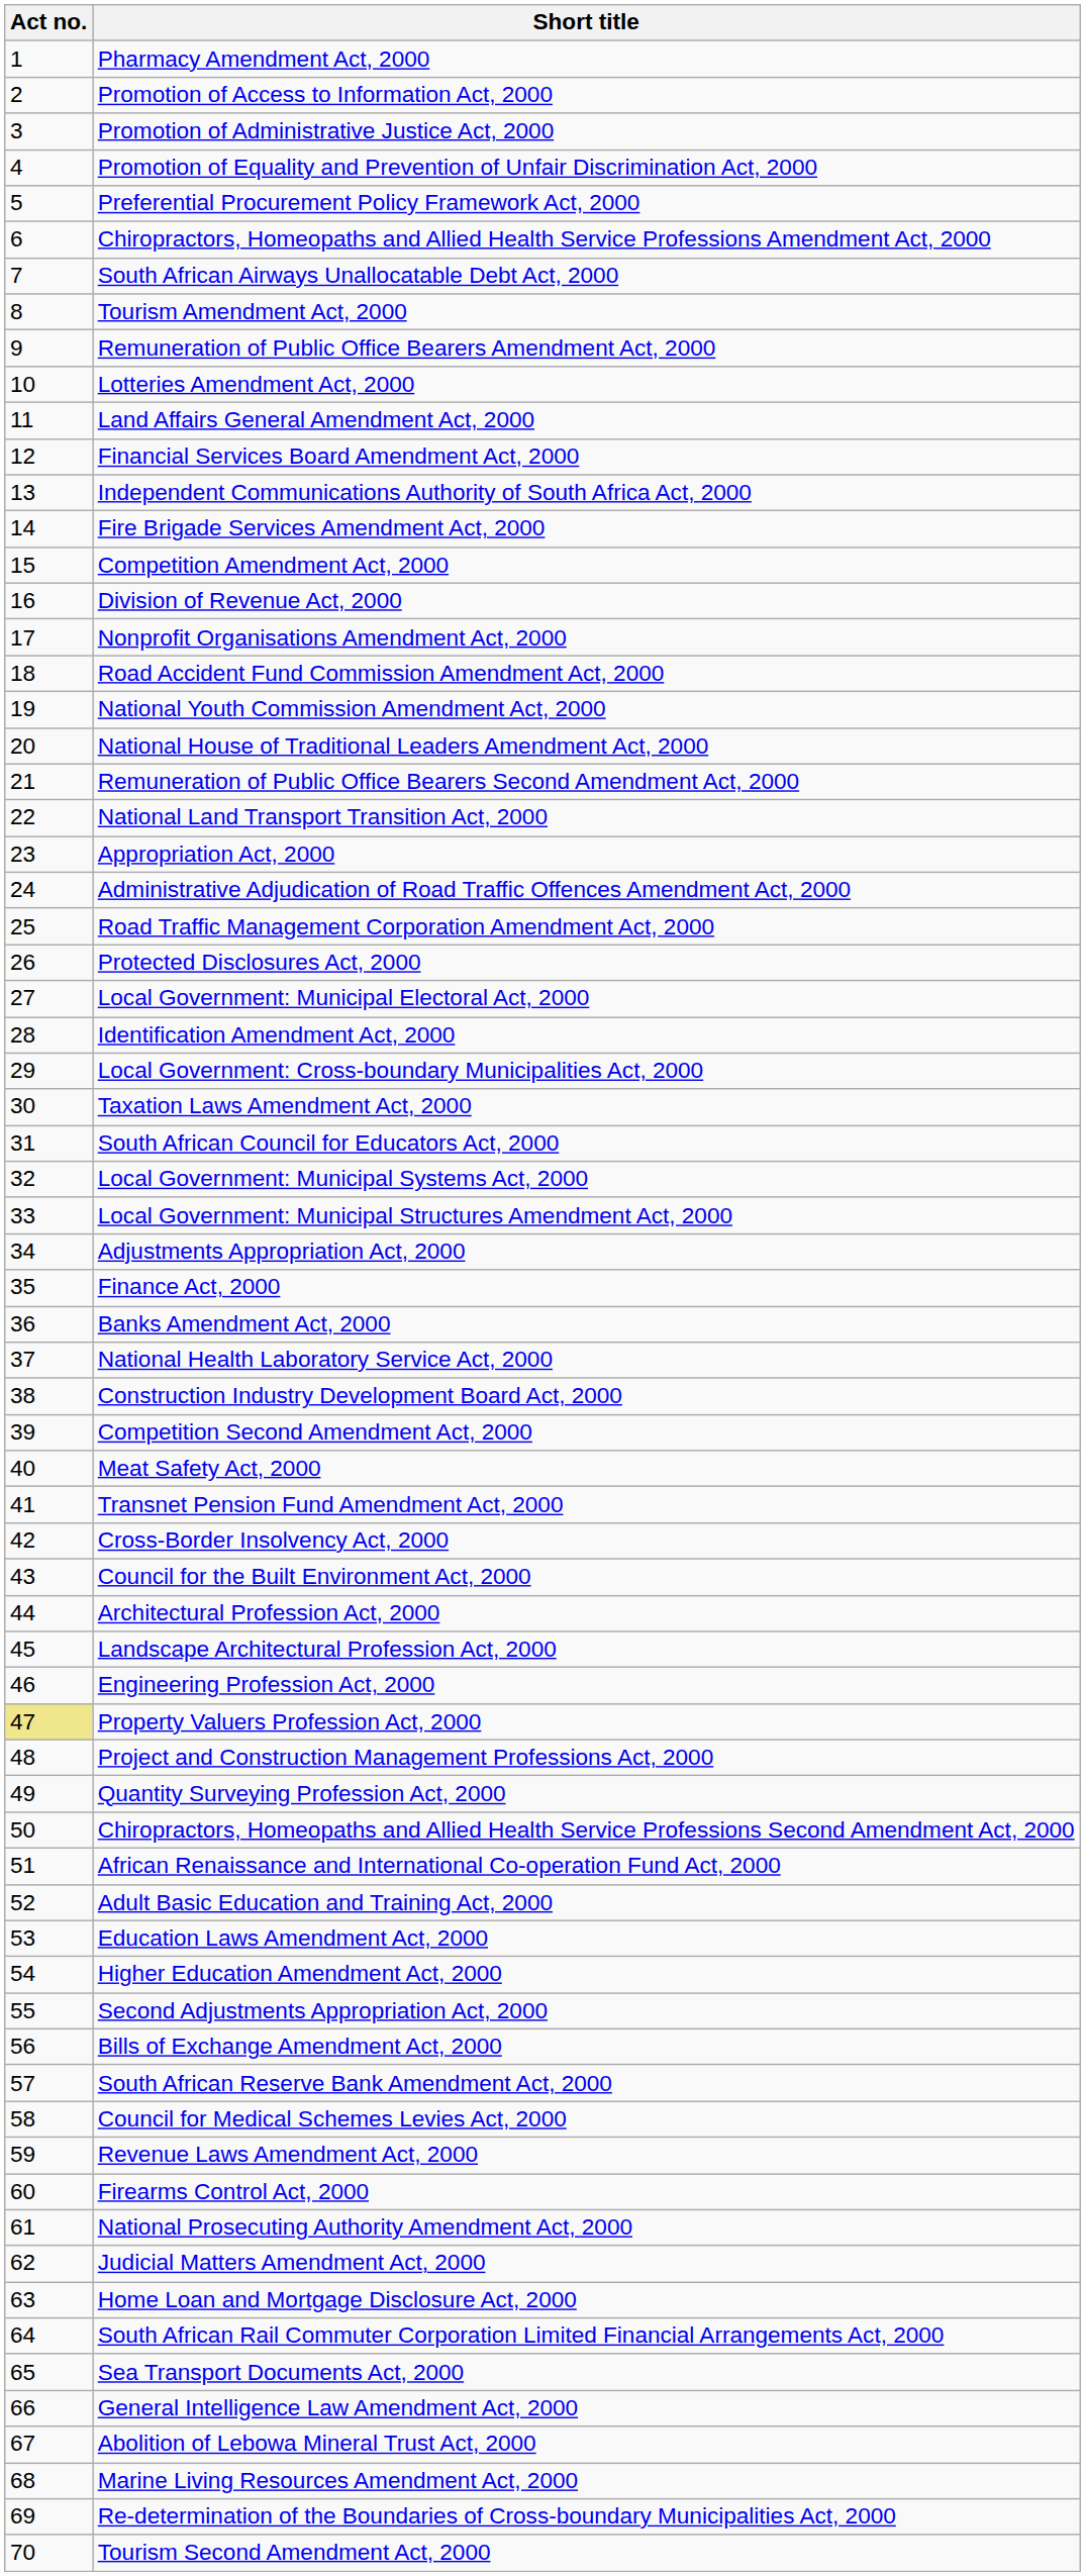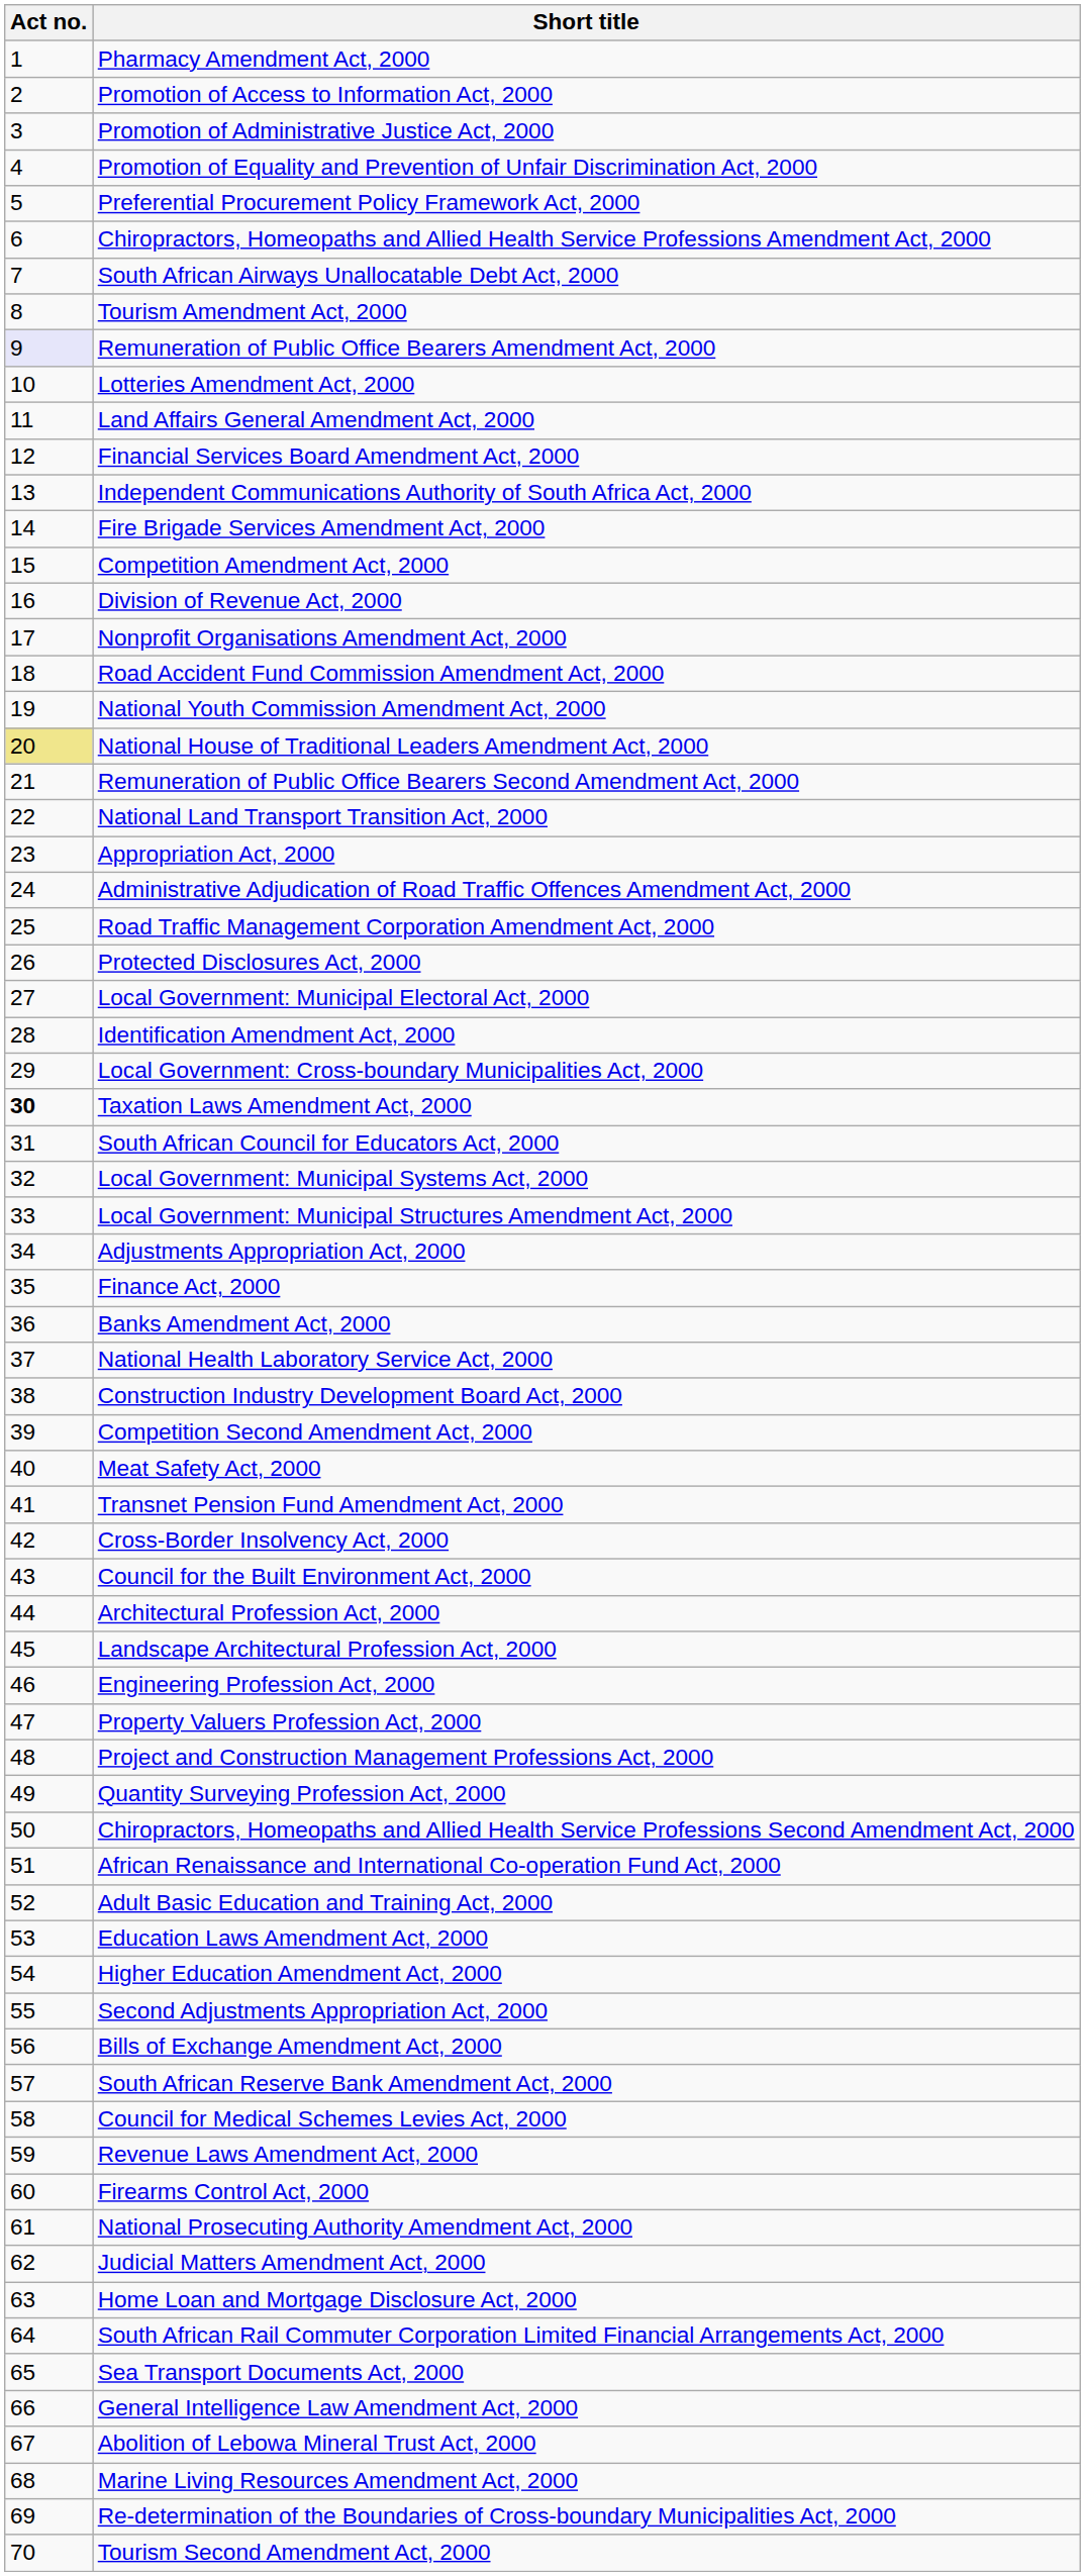Remuneration of Public Office Bearers Amendment Act, 2000 | Act no.: no background -> lavender background
National House of Traditional Leaders Amendment Act, 2000 | Act no.: no background -> khaki background
Taxation Laws Amendment Act, 2000 | Act no.: normal -> bold
Property Valuers Profession Act, 2000 | Act no.: khaki background -> no background
